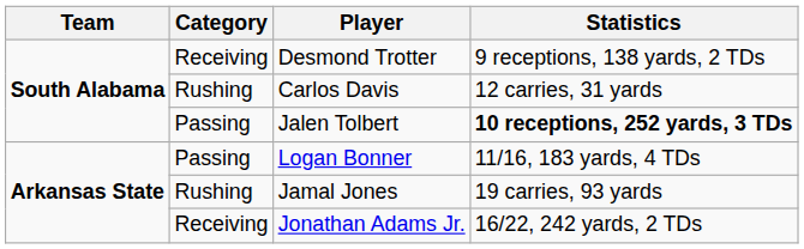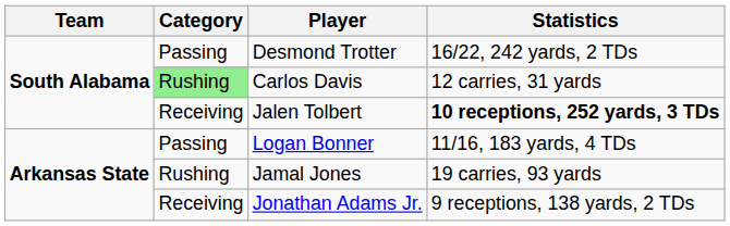Desmond Trotter | Category: Receiving -> Passing
Desmond Trotter | Statistics: 9 receptions, 138 yards, 2 TDs -> 16/22, 242 yards, 2 TDs
Carlos Davis | Category: no background -> lightgreen background
Jalen Tolbert | Category: Passing -> Receiving
Jonathan Adams Jr. | Statistics: 16/22, 242 yards, 2 TDs -> 9 receptions, 138 yards, 2 TDs
